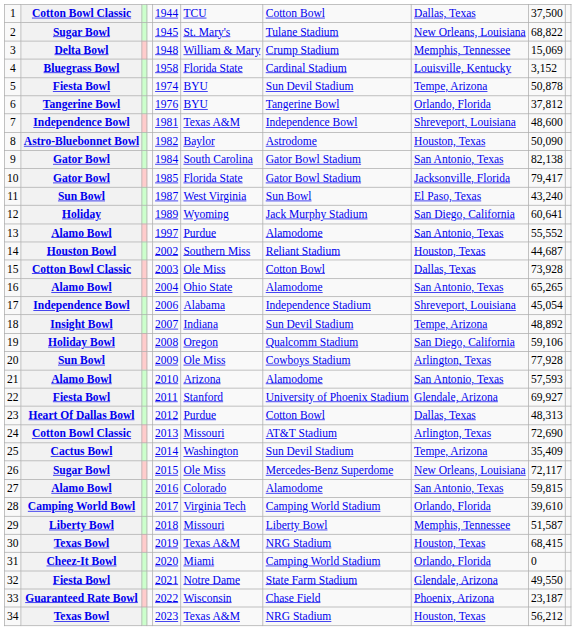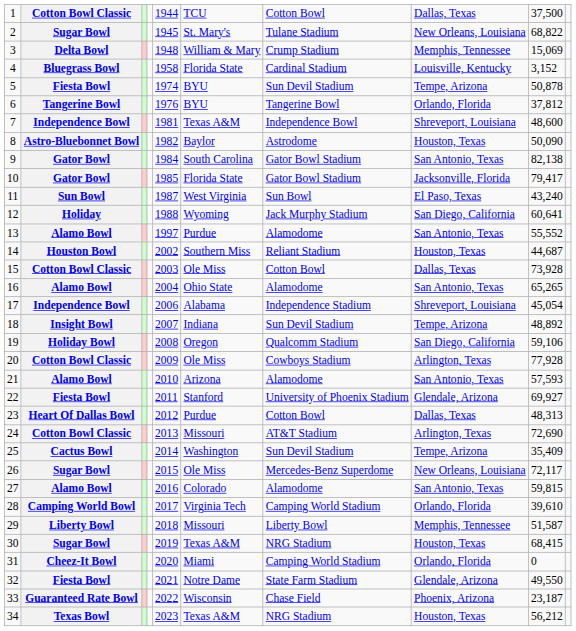12 | column 5: 1989 -> 1988
20 | column 2: Sun Bowl -> Cotton Bowl Classic
30 | column 2: Texas Bowl -> Sugar Bowl
